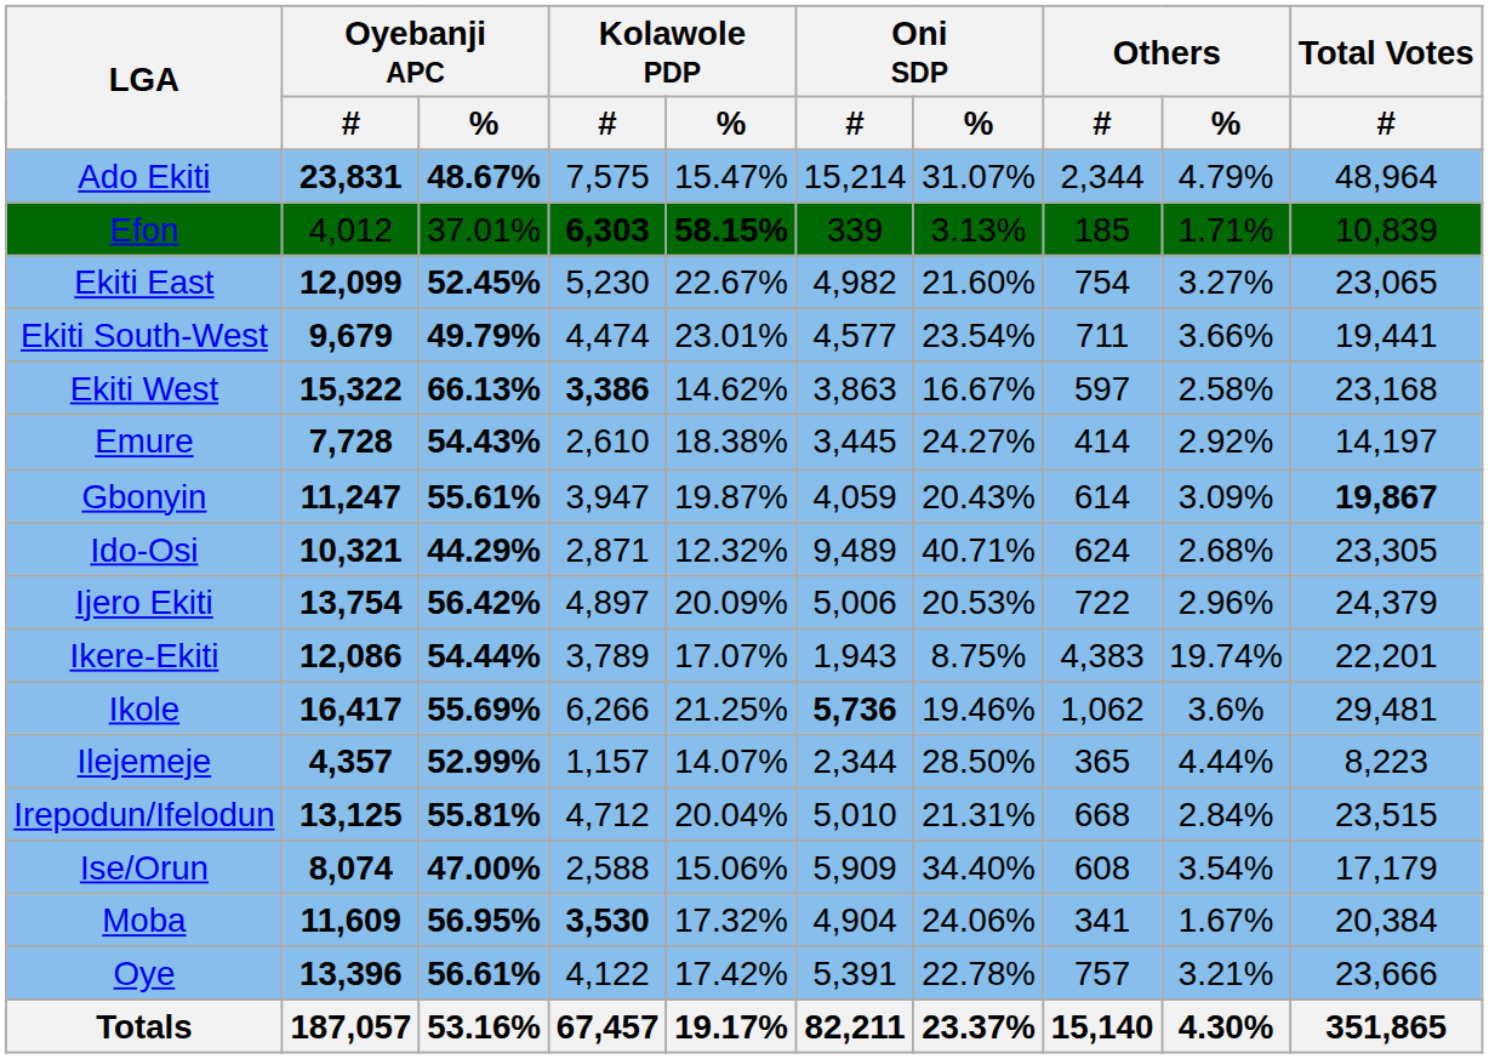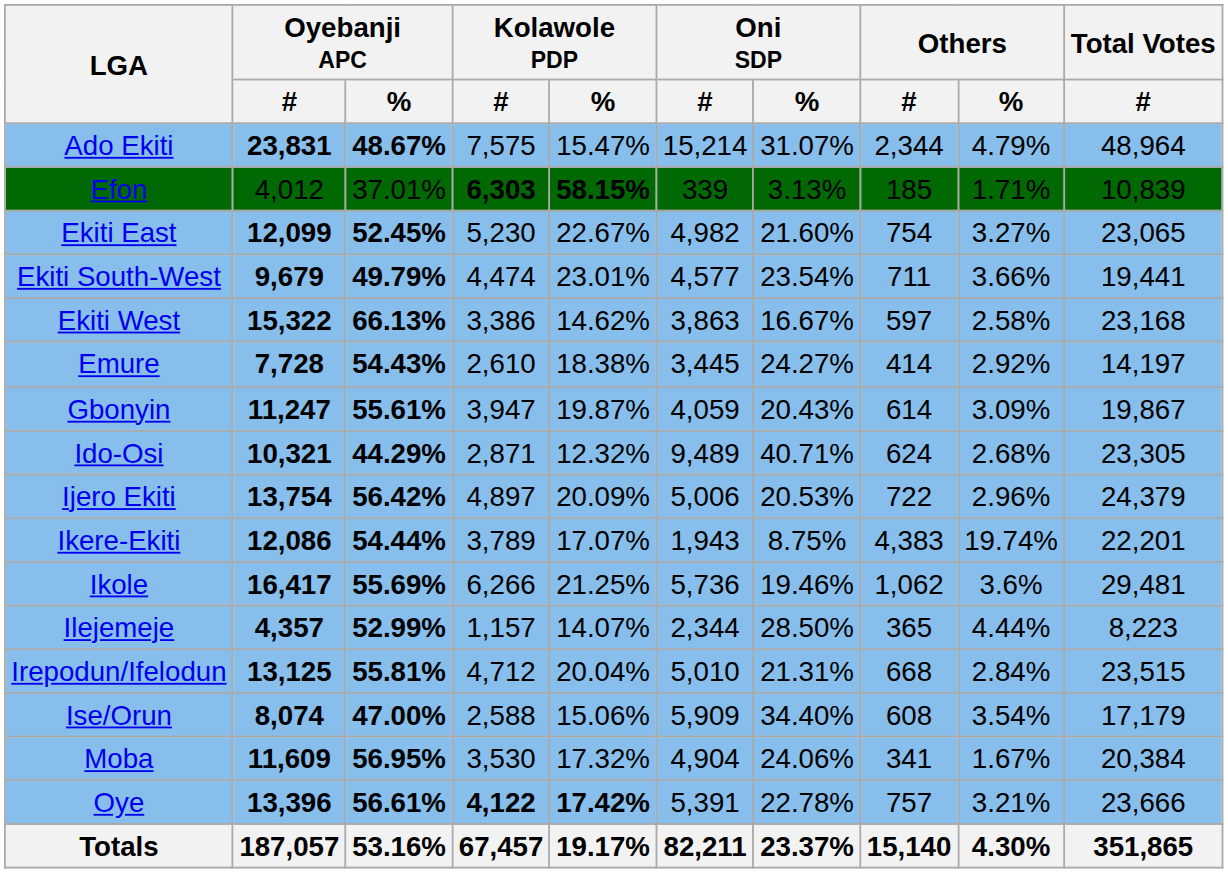Ekiti West | Kolawole PDP / #: bold -> normal
Gbonyin | Total Votes / #: bold -> normal
Ikole | Oni SDP / #: bold -> normal
Moba | Kolawole PDP / #: bold -> normal
Oye | Kolawole PDP / #: normal -> bold
Oye | Kolawole PDP / %: normal -> bold
